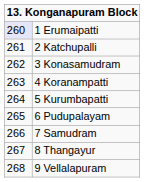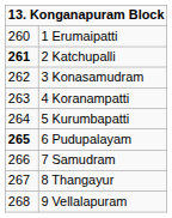1 Erumaipatti | column 1: lavender background -> no background
2 Katchupalli | column 1: normal -> bold
6 Pudupalayam | column 1: normal -> bold
